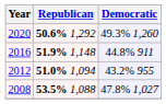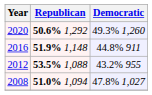2012 | Republican: 51.0% 1,094 -> 53.5% 1,088
2008 | Republican: 53.5% 1,088 -> 51.0% 1,094
